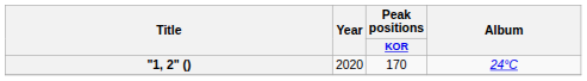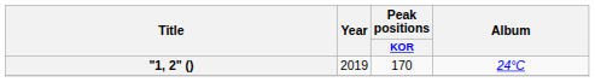"1, 2" () | Year: 2020 -> 2019
